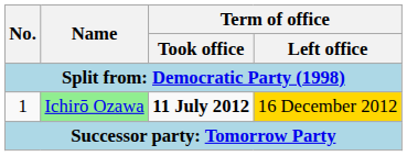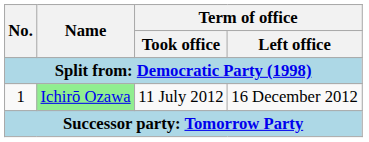1 | Term of office / Took office: bold -> normal
1 | Term of office / Left office: gold background -> no background
